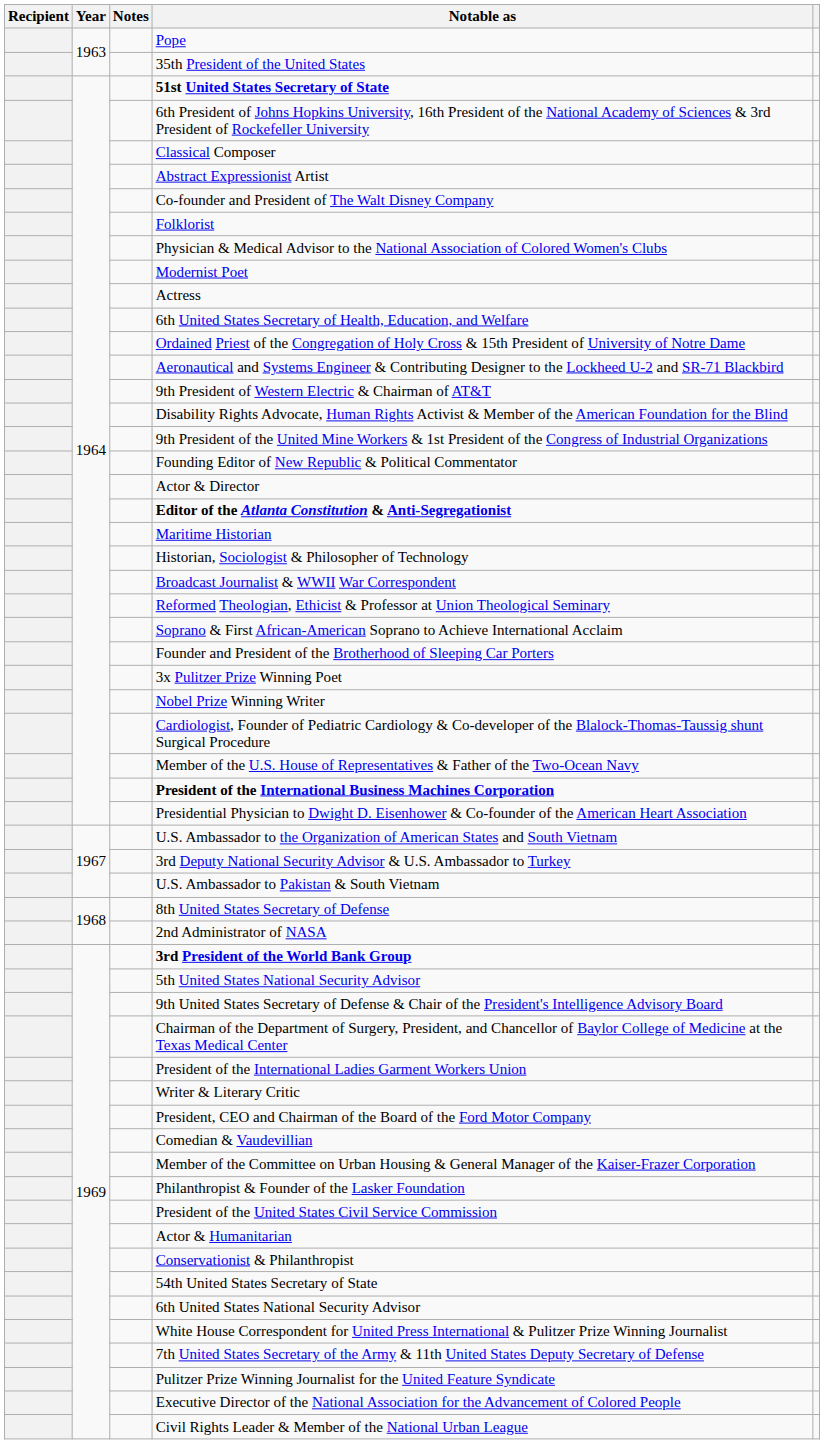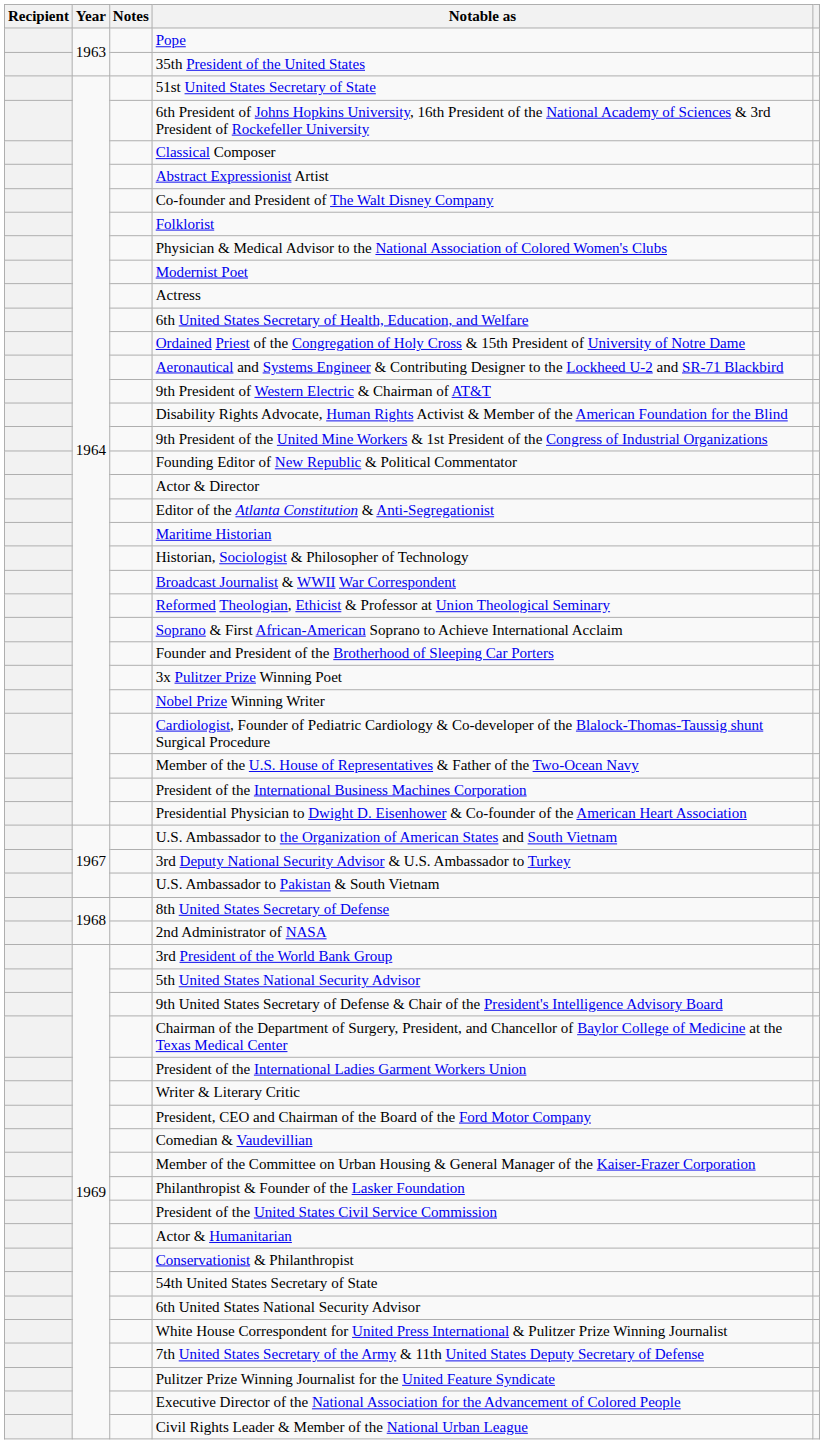51st United States Secretary of State | Notable as: bold -> normal
Editor of the Atlanta Constitution & Anti-Segregationist | Notable as: bold -> normal
President of the International Business Machines Corporation | Notable as: bold -> normal
3rd President of the World Bank Group | Notable as: bold -> normal
